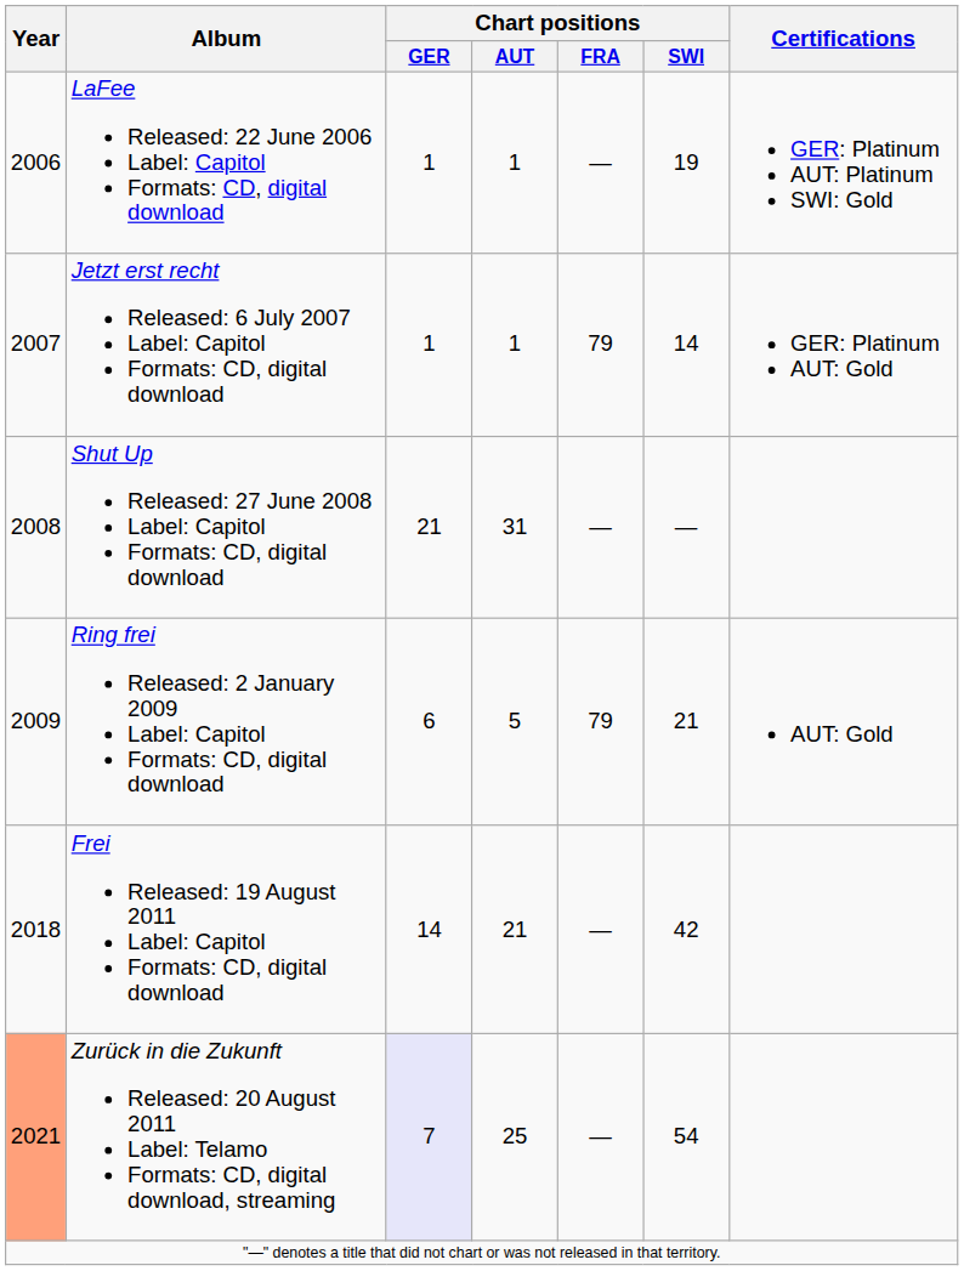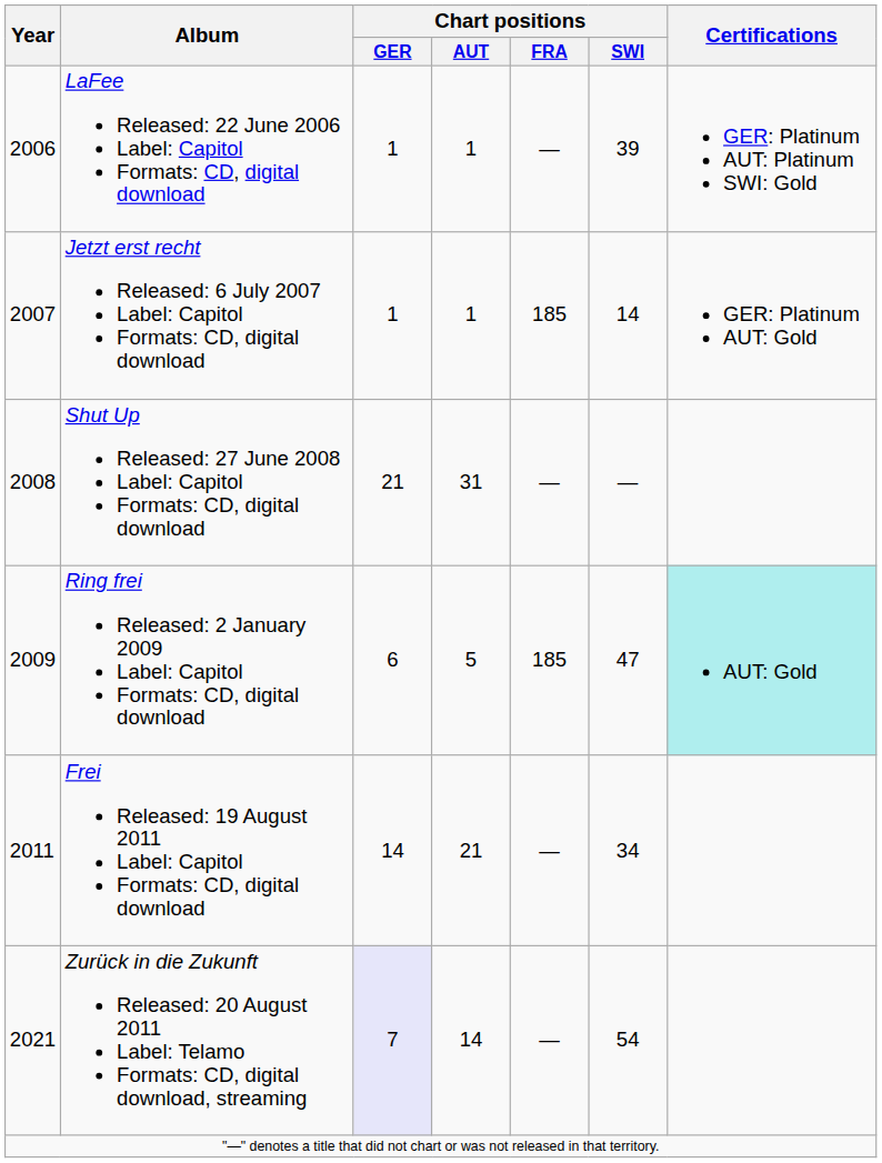row 3 | Chart positions / SWI: 19 -> 39
row 4 | Chart positions / FRA: 79 -> 185
row 6 | Chart positions / FRA: 79 -> 185
row 6 | Chart positions / SWI: 21 -> 47
row 6 | Certifications: no background -> paleturquoise background
row 7 | Year: 2018 -> 2011
row 7 | Chart positions / SWI: 42 -> 34
row 8 | Year: lightsalmon background -> no background
row 8 | Chart positions / AUT: 25 -> 14
